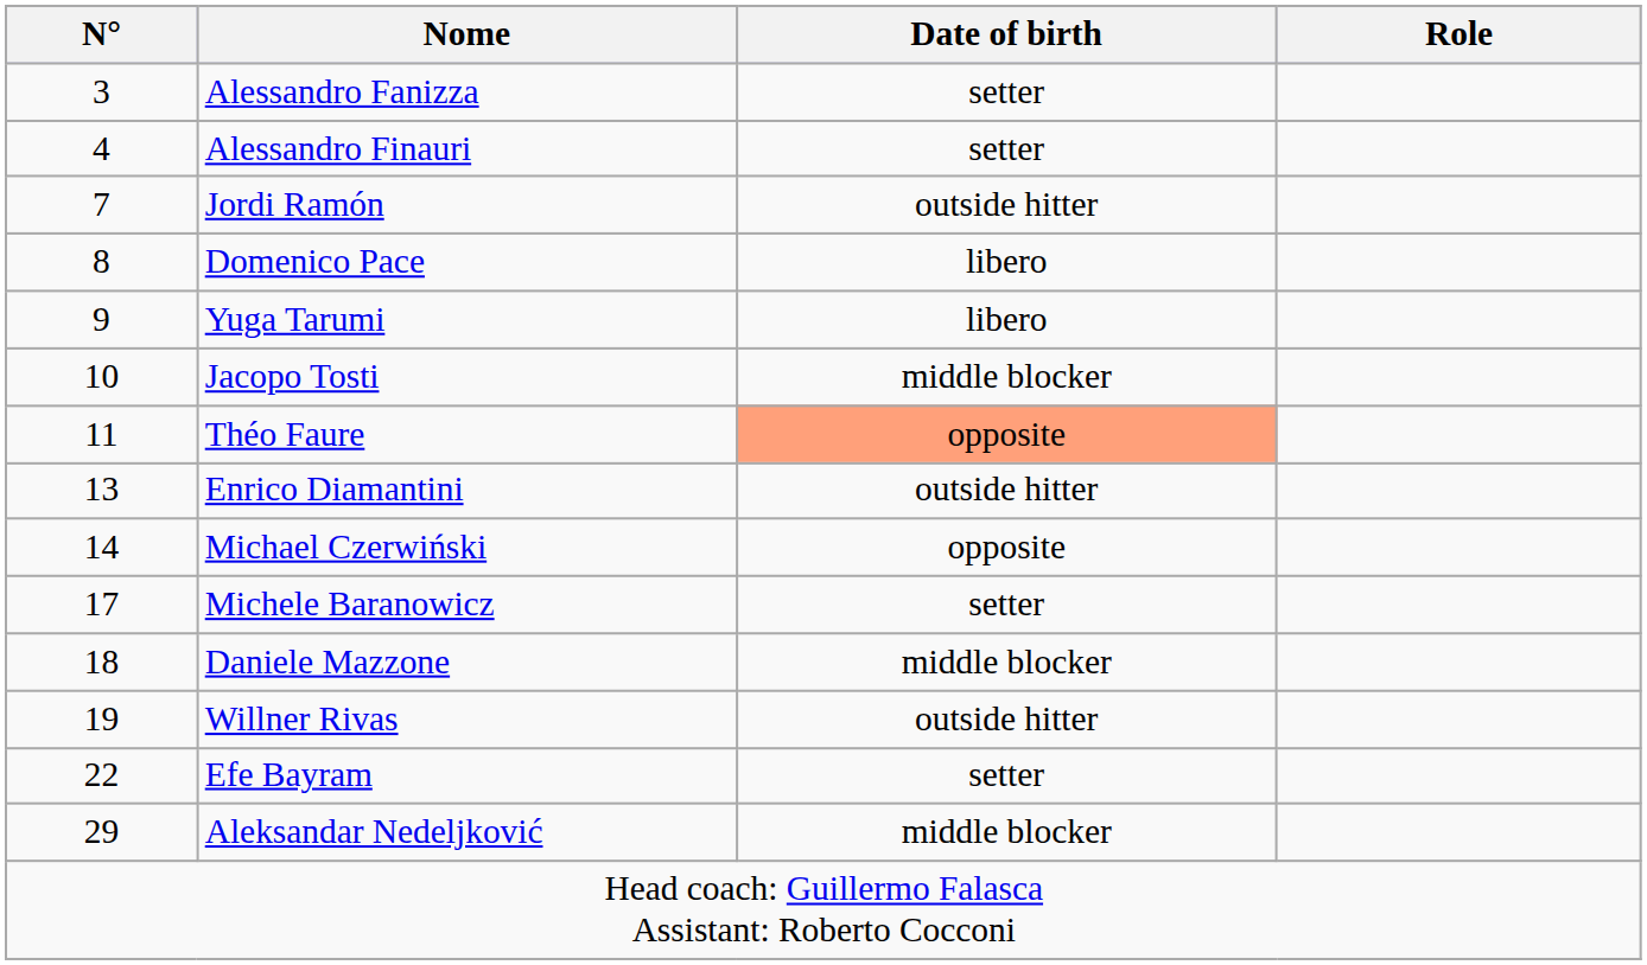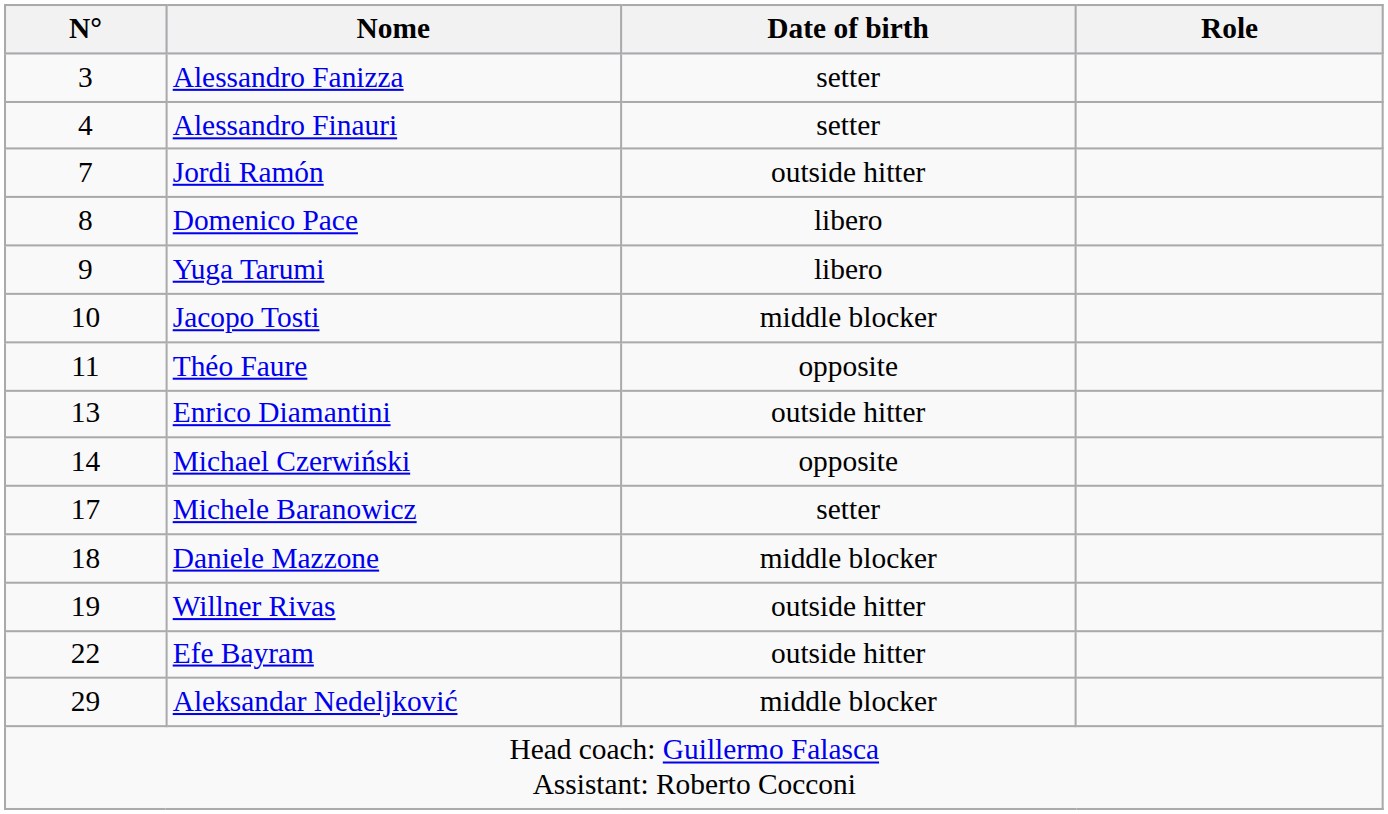Théo Faure | Date of birth: lightsalmon background -> no background
Efe Bayram | Date of birth: setter -> outside hitter
